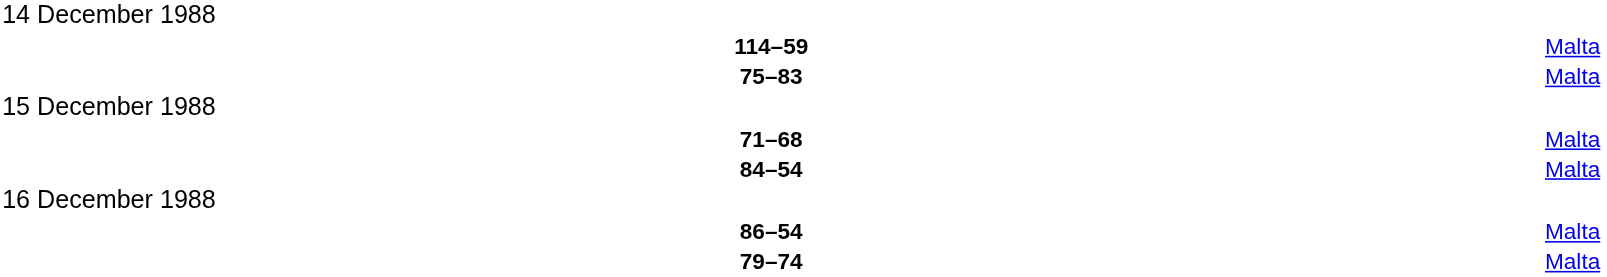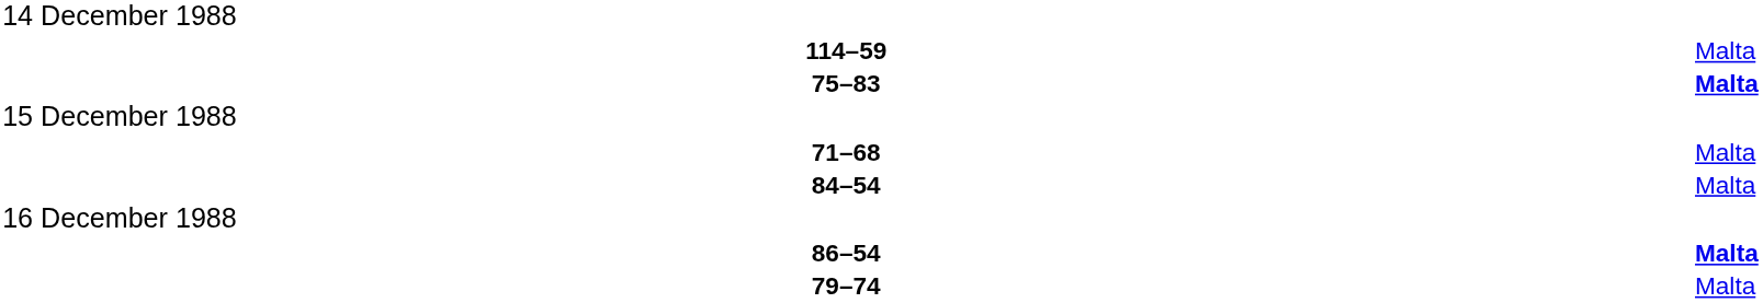75–83 | column 3: normal -> bold
86–54 | column 3: normal -> bold
